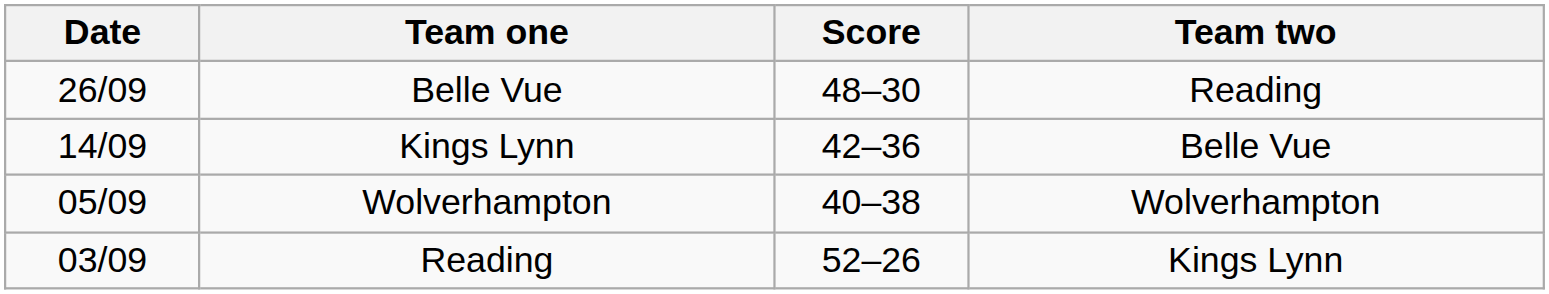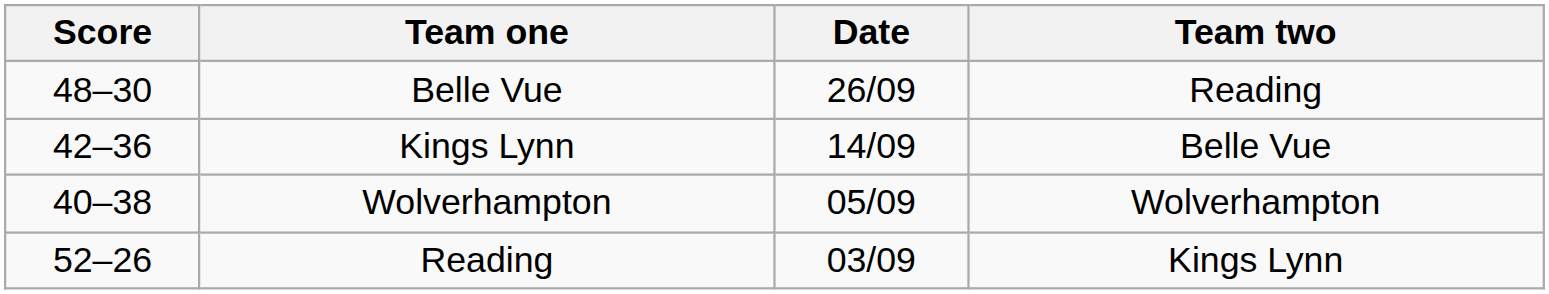columns swapped: Date <-> Score
